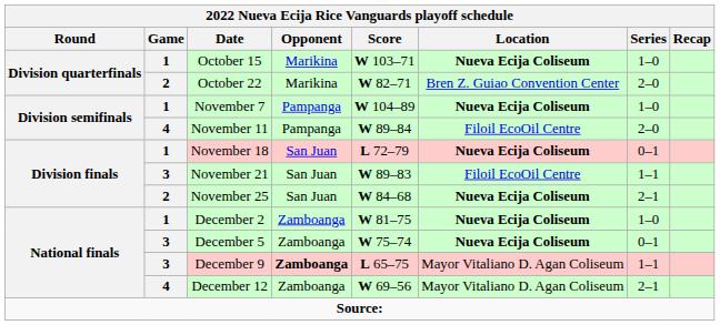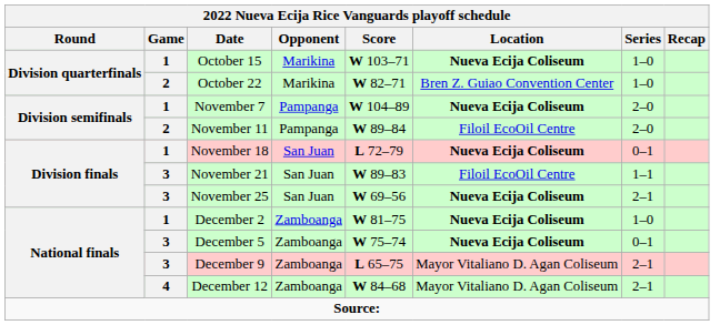October 22 | Series: 2–0 -> 1–0
November 7 | Series: 1–0 -> 2–0
November 11 | Game: 4 -> 2
November 25 | Game: 2 -> 3
November 25 | Score: W 84–68 -> W 69–56
December 9 | Opponent: bold -> normal
December 9 | Series: 1–1 -> 2–1
December 12 | Score: W 69–56 -> W 84–68
